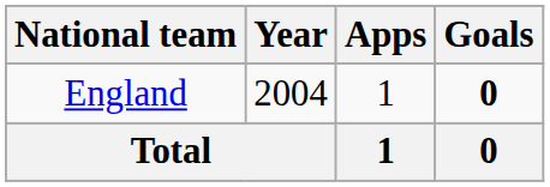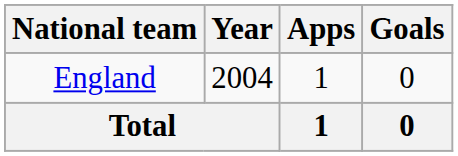England | Goals: bold -> normal
